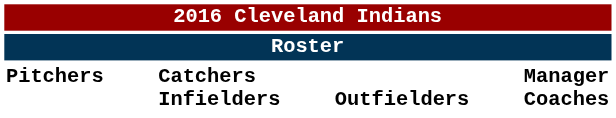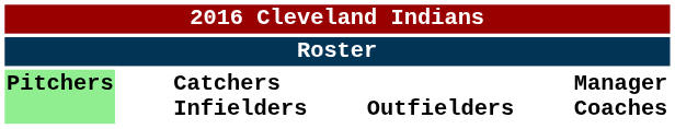Pitchers | column 1: no background -> lightgreen background
